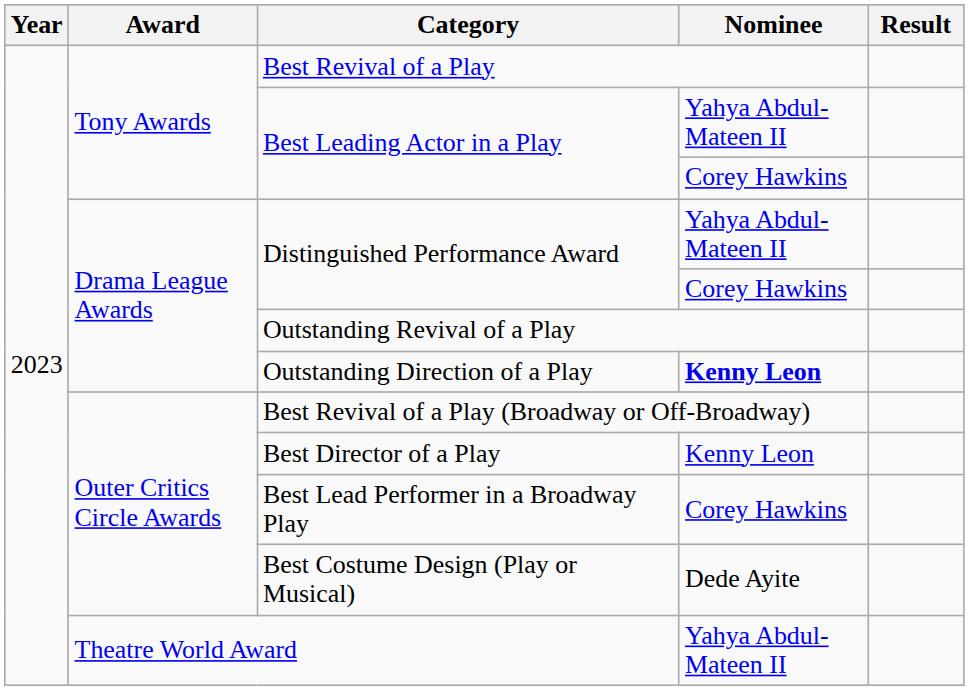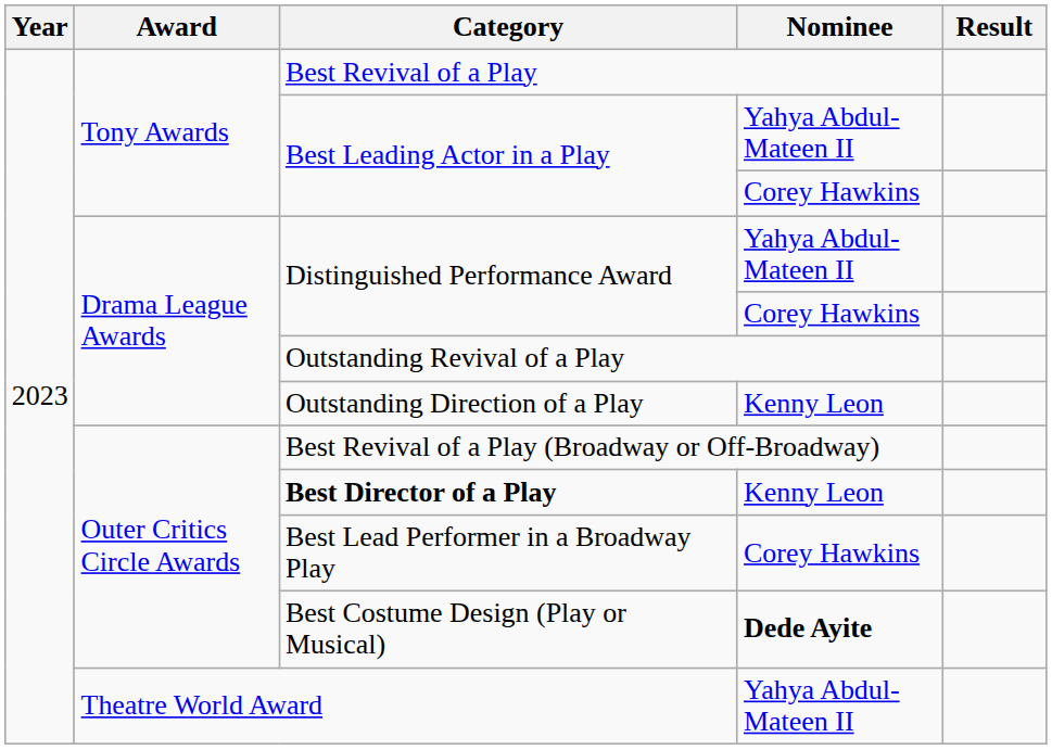Outstanding Direction of a Play | Nominee: bold -> normal
Best Director of a Play | Category: normal -> bold
Best Costume Design (Play or Musical) | Nominee: normal -> bold
